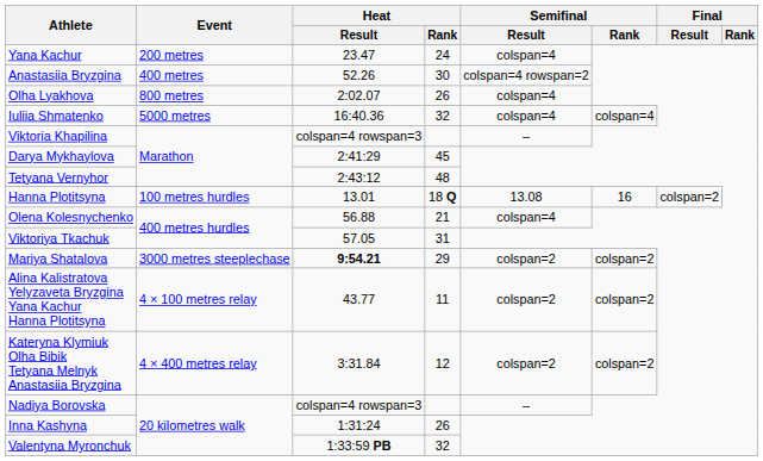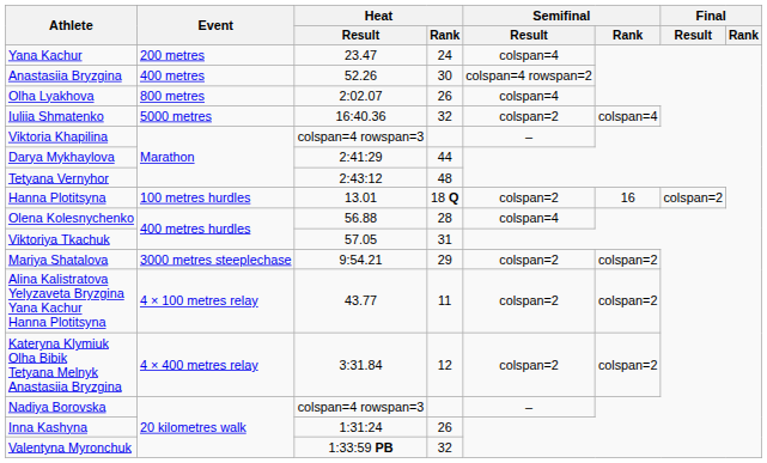Iuliia Shmatenko | Semifinal / Result: colspan=4 -> colspan=2
Darya Mykhaylova | Heat / Rank: 45 -> 44
Hanna Plotitsyna | Semifinal / Result: 13.08 -> colspan=2
Olena Kolesnychenko | Heat / Rank: 21 -> 28
Mariya Shatalova | Heat / Result: bold -> normal
